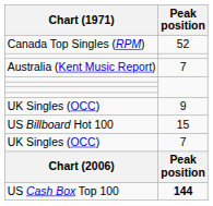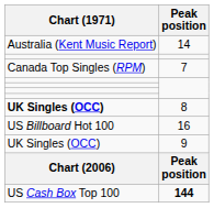row 2 | Chart (1971): Canada Top Singles (RPM) -> Australia (Kent Music Report)
row 2 | Peak position: 52 -> 14
row 4 | Chart (1971): Australia (Kent Music Report) -> Canada Top Singles (RPM)
row 9 | Chart (1971): normal -> bold
row 9 | Peak position: 9 -> 8
row 10 | Peak position: 15 -> 16
row 11 | Peak position: 7 -> 9
